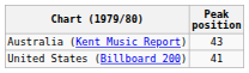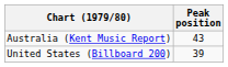United States (Billboard 200) | Peak position: 41 -> 39
